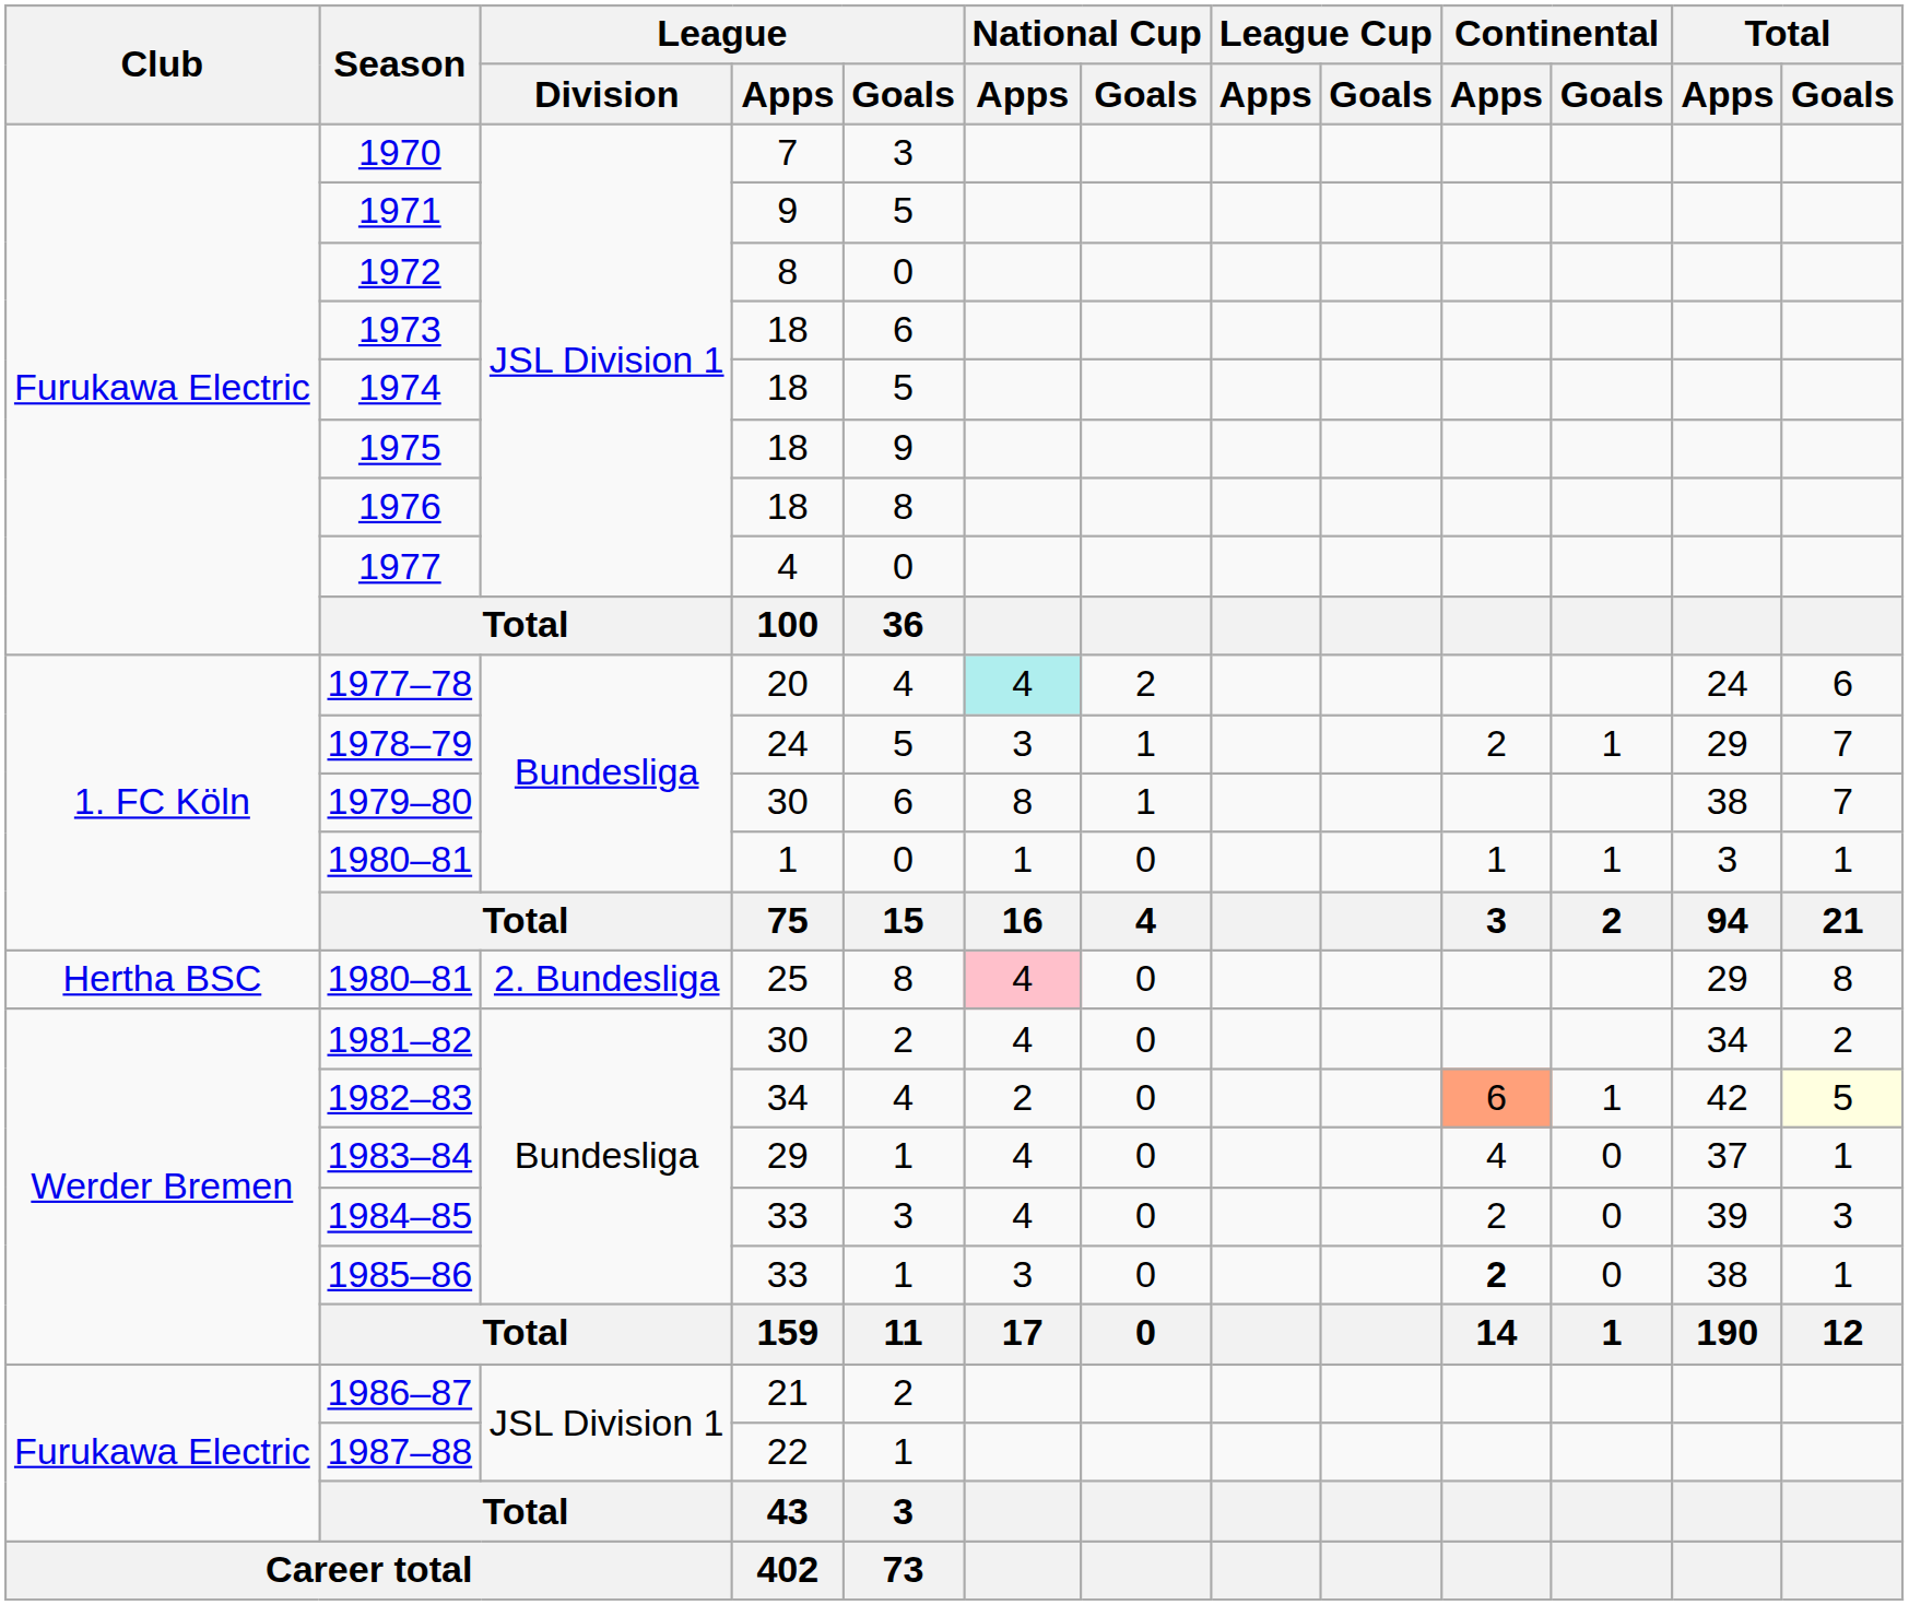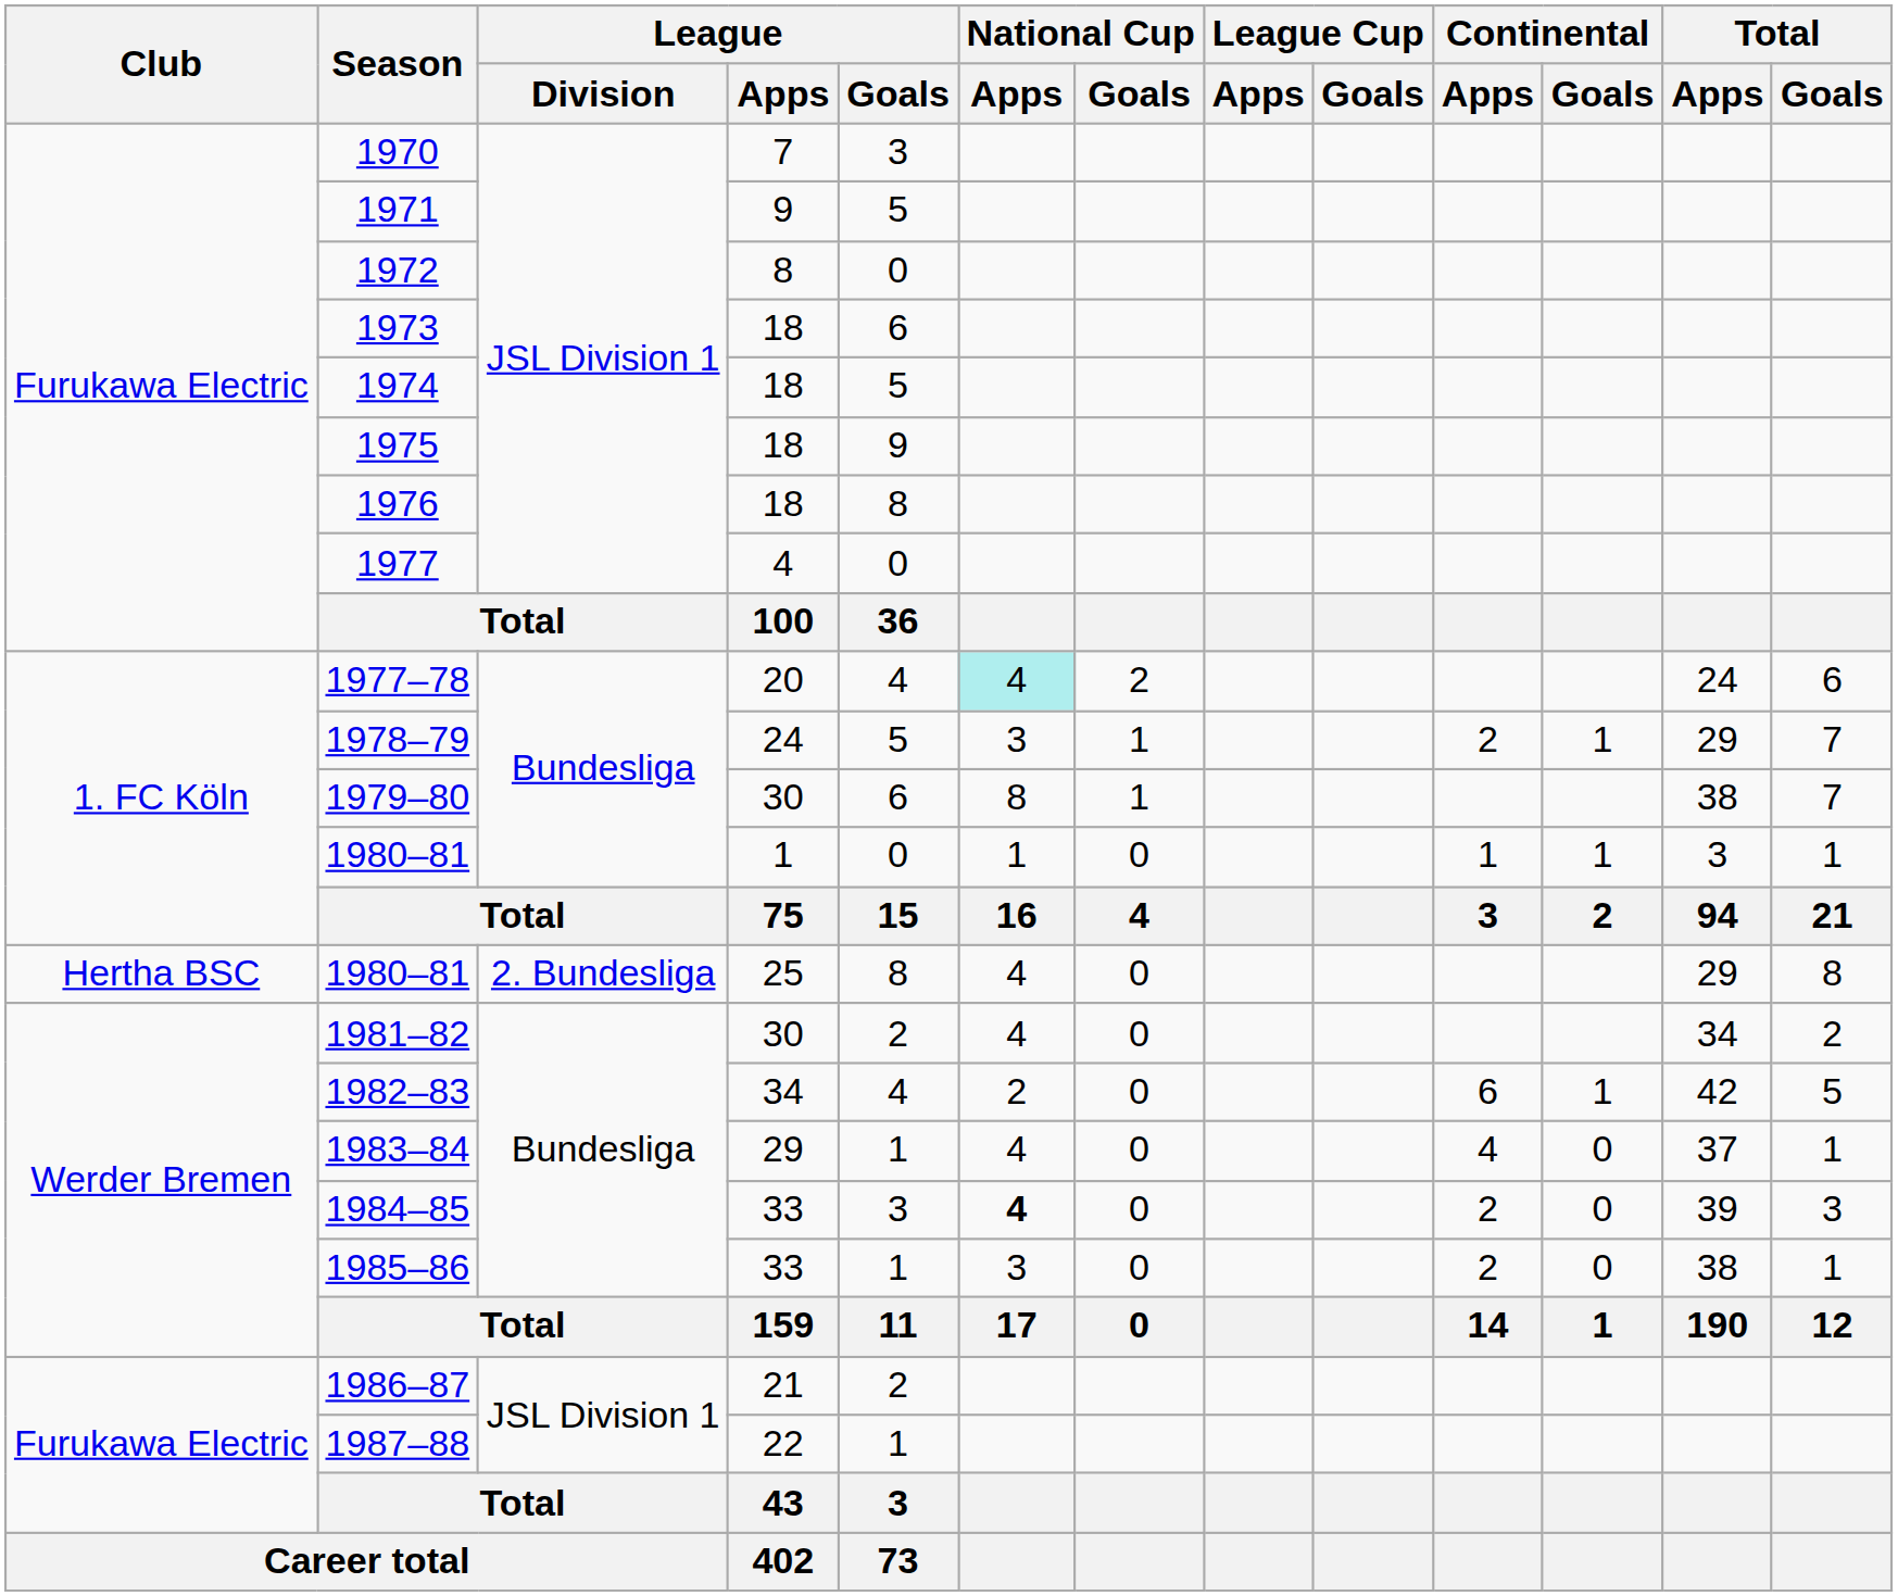1980–81 / 25 | National Cup / Apps: pink background -> no background
1982–83 | Continental / Apps: lightsalmon background -> no background
1982–83 | Total / Goals: lightyellow background -> no background
1984–85 | National Cup / Apps: normal -> bold
1985–86 | Continental / Apps: bold -> normal
